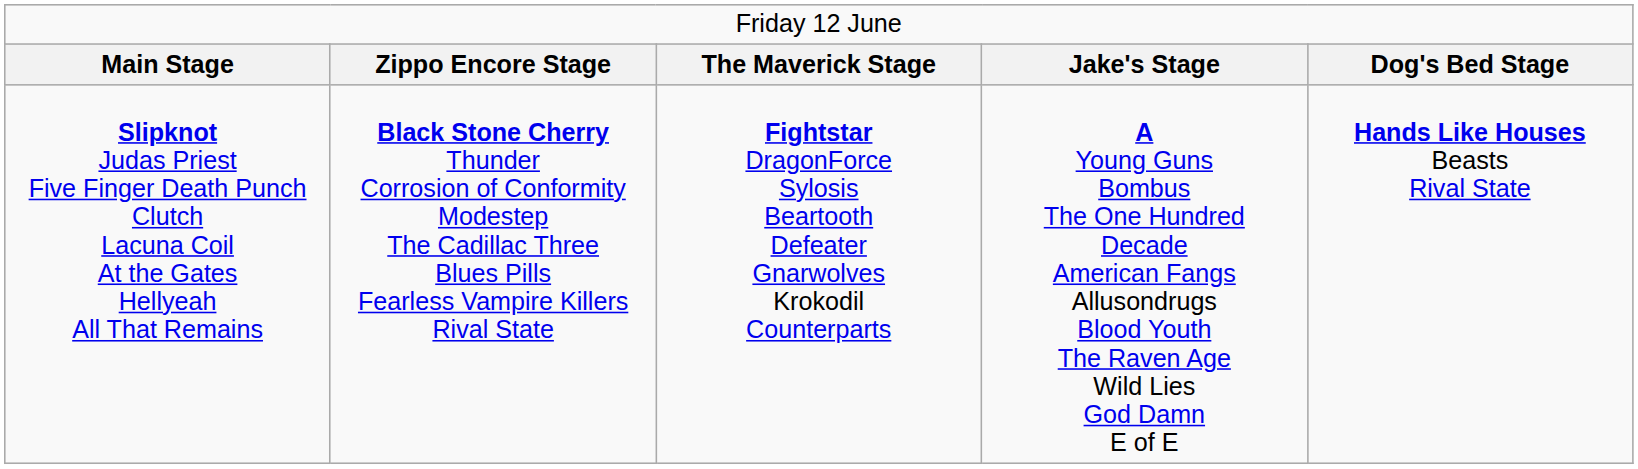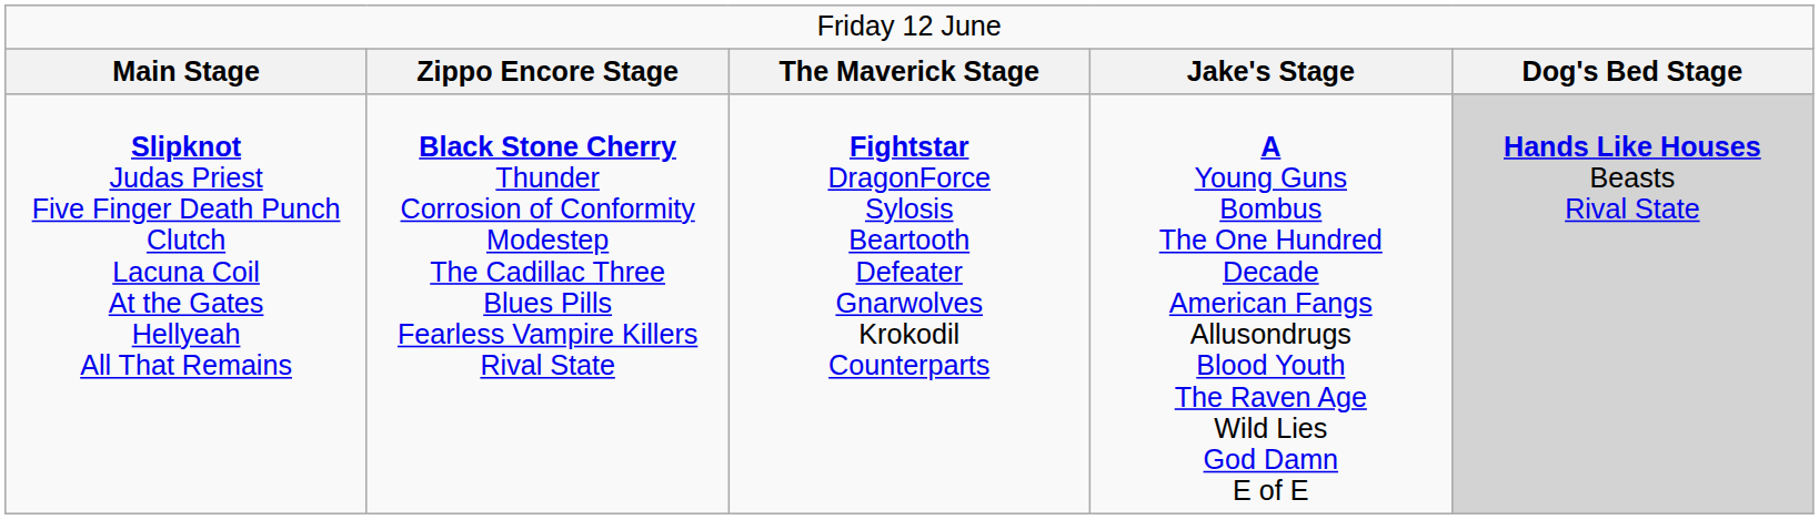row 3 | column 5: no background -> lightgrey background
